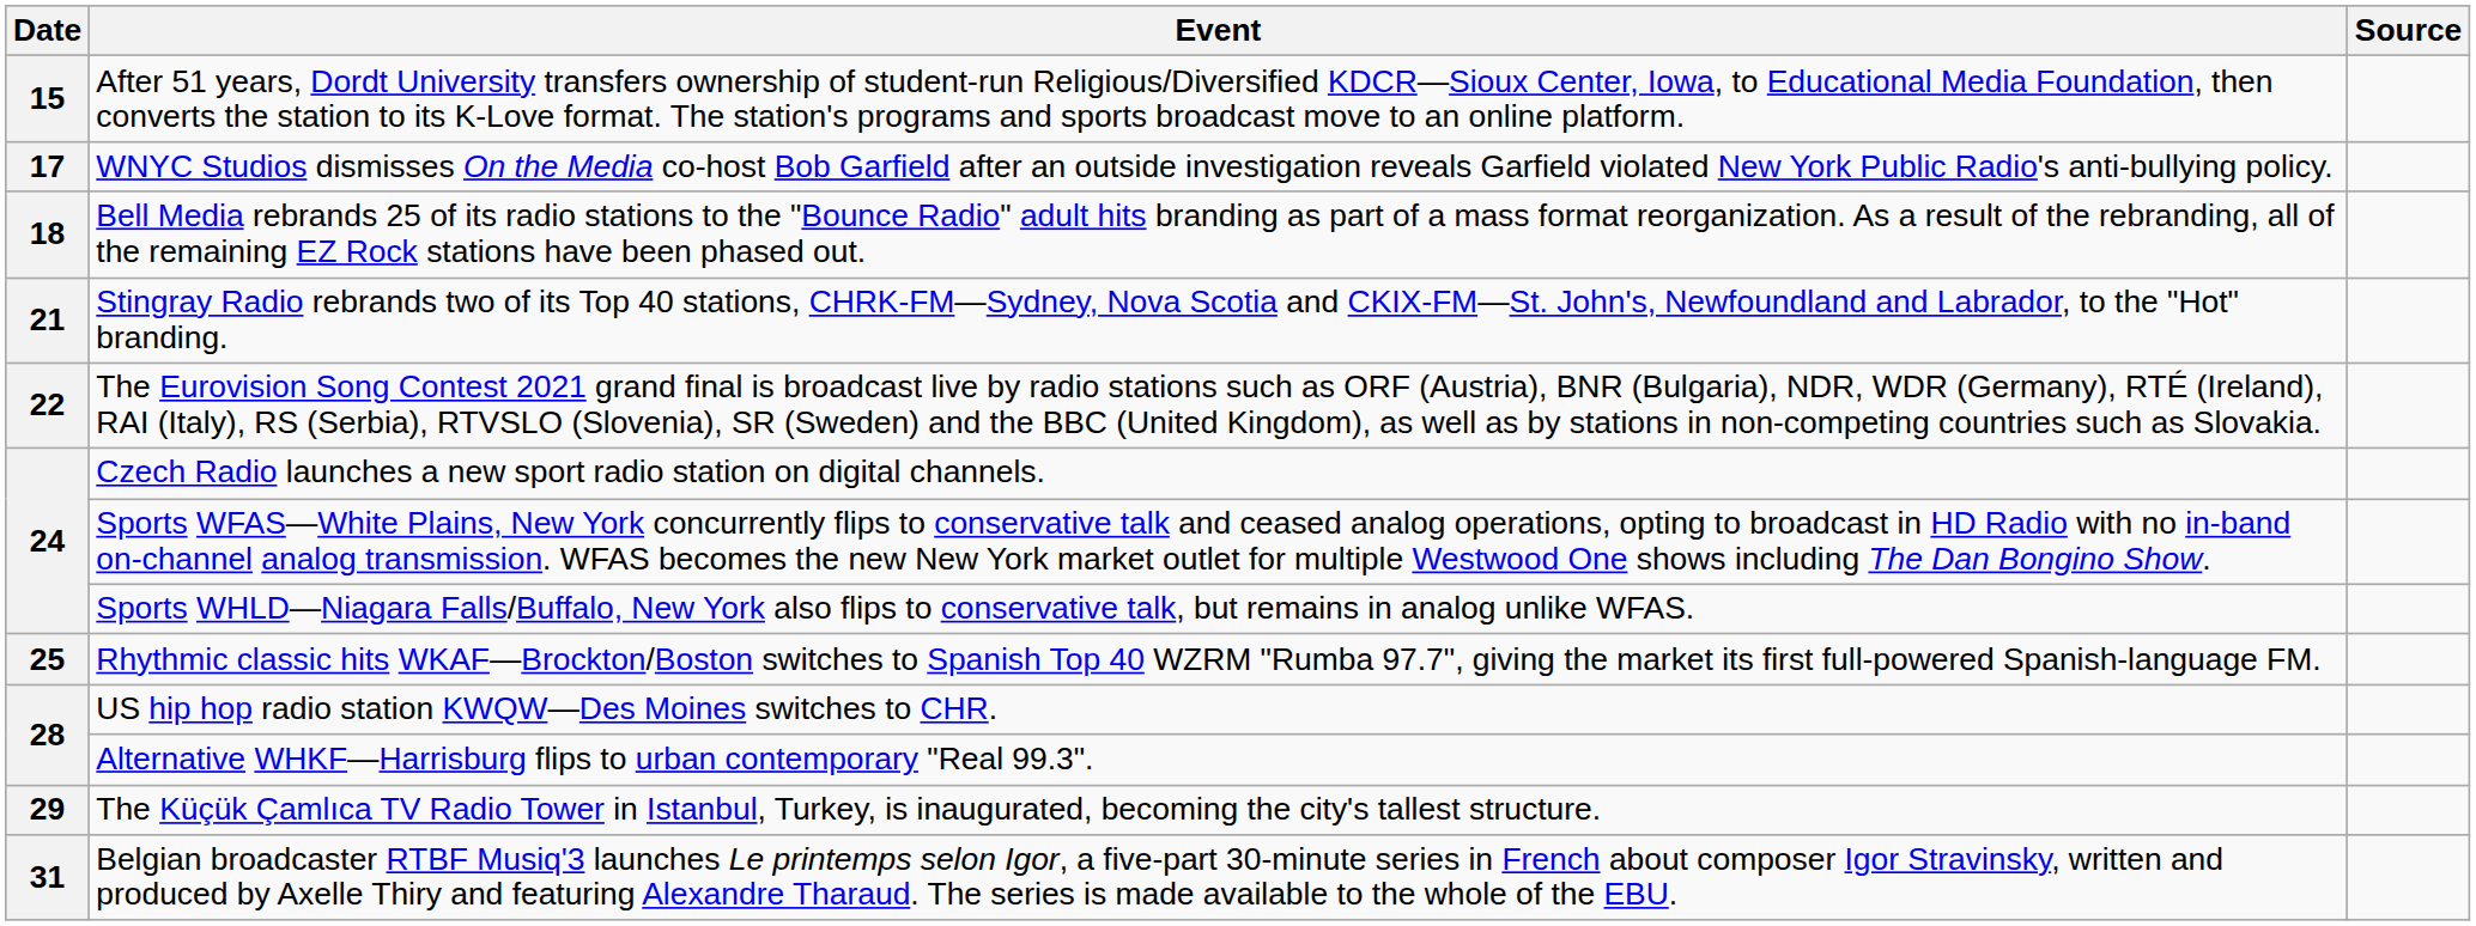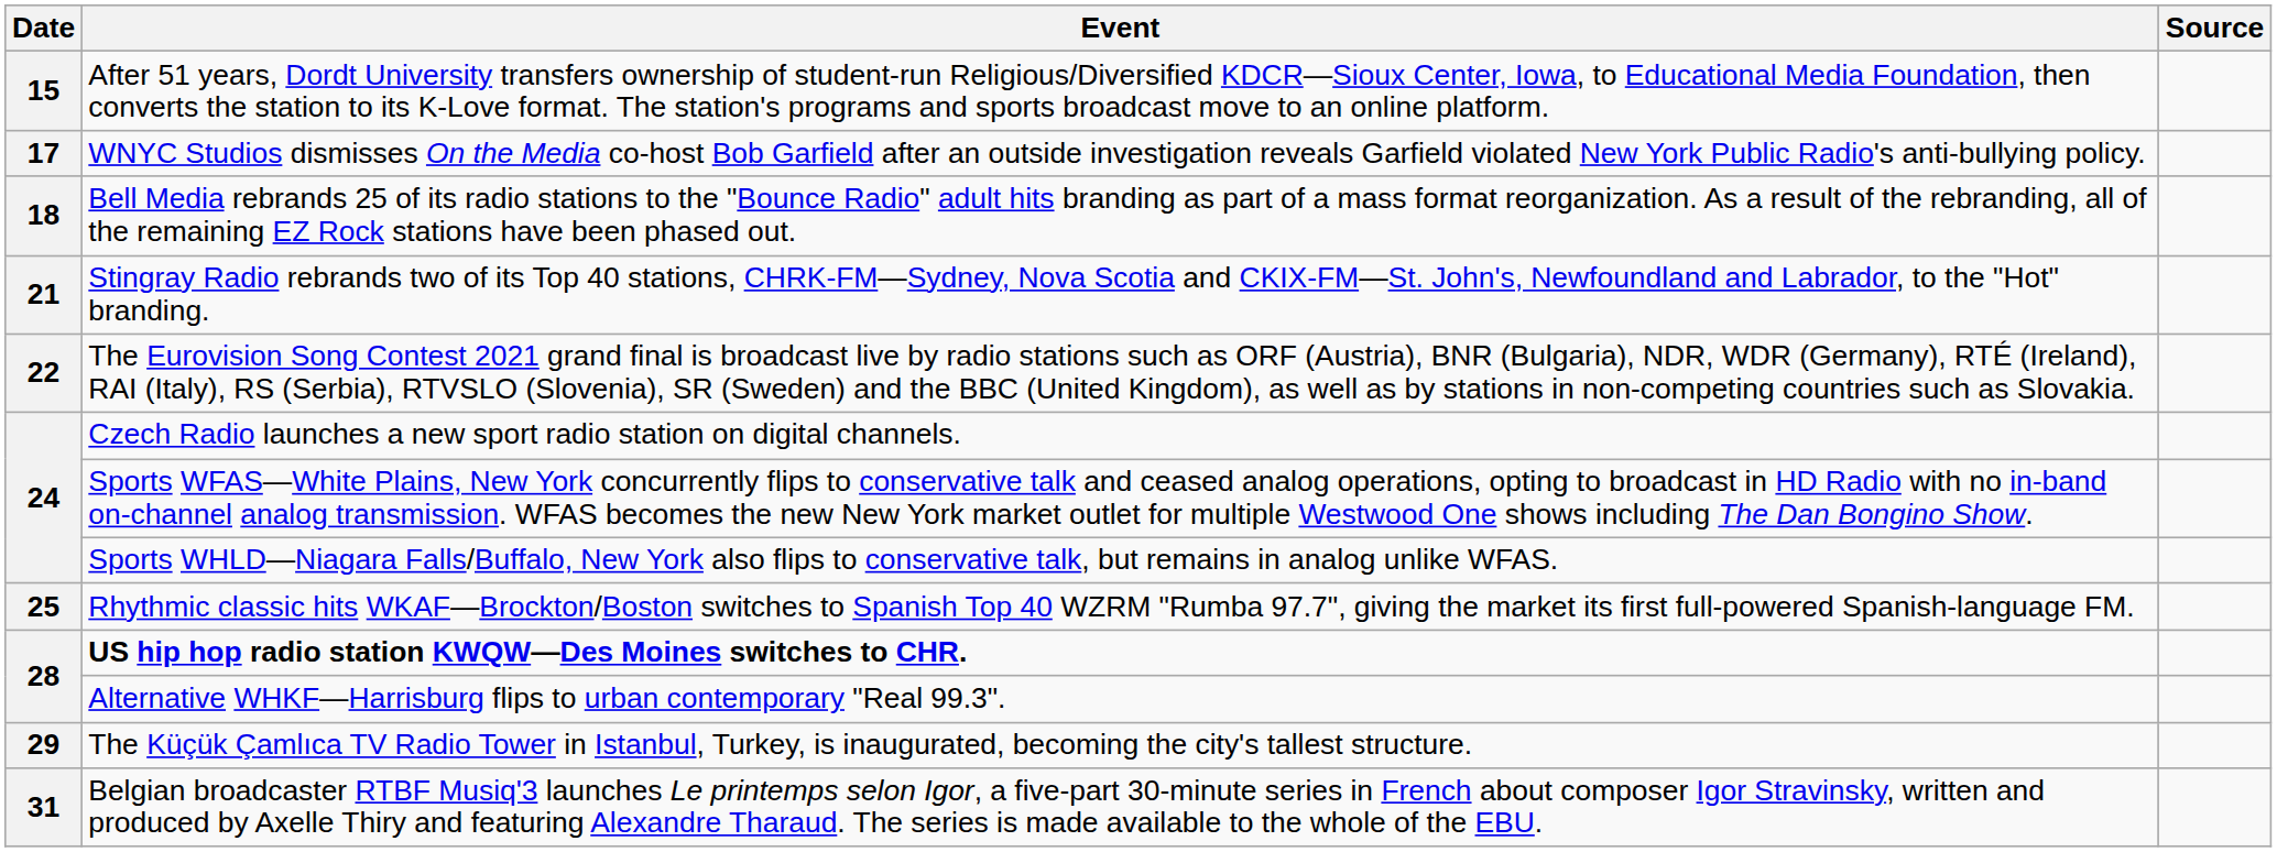US hip hop radio station KWQW—Des Moines switches to CHR. | Event: normal -> bold
